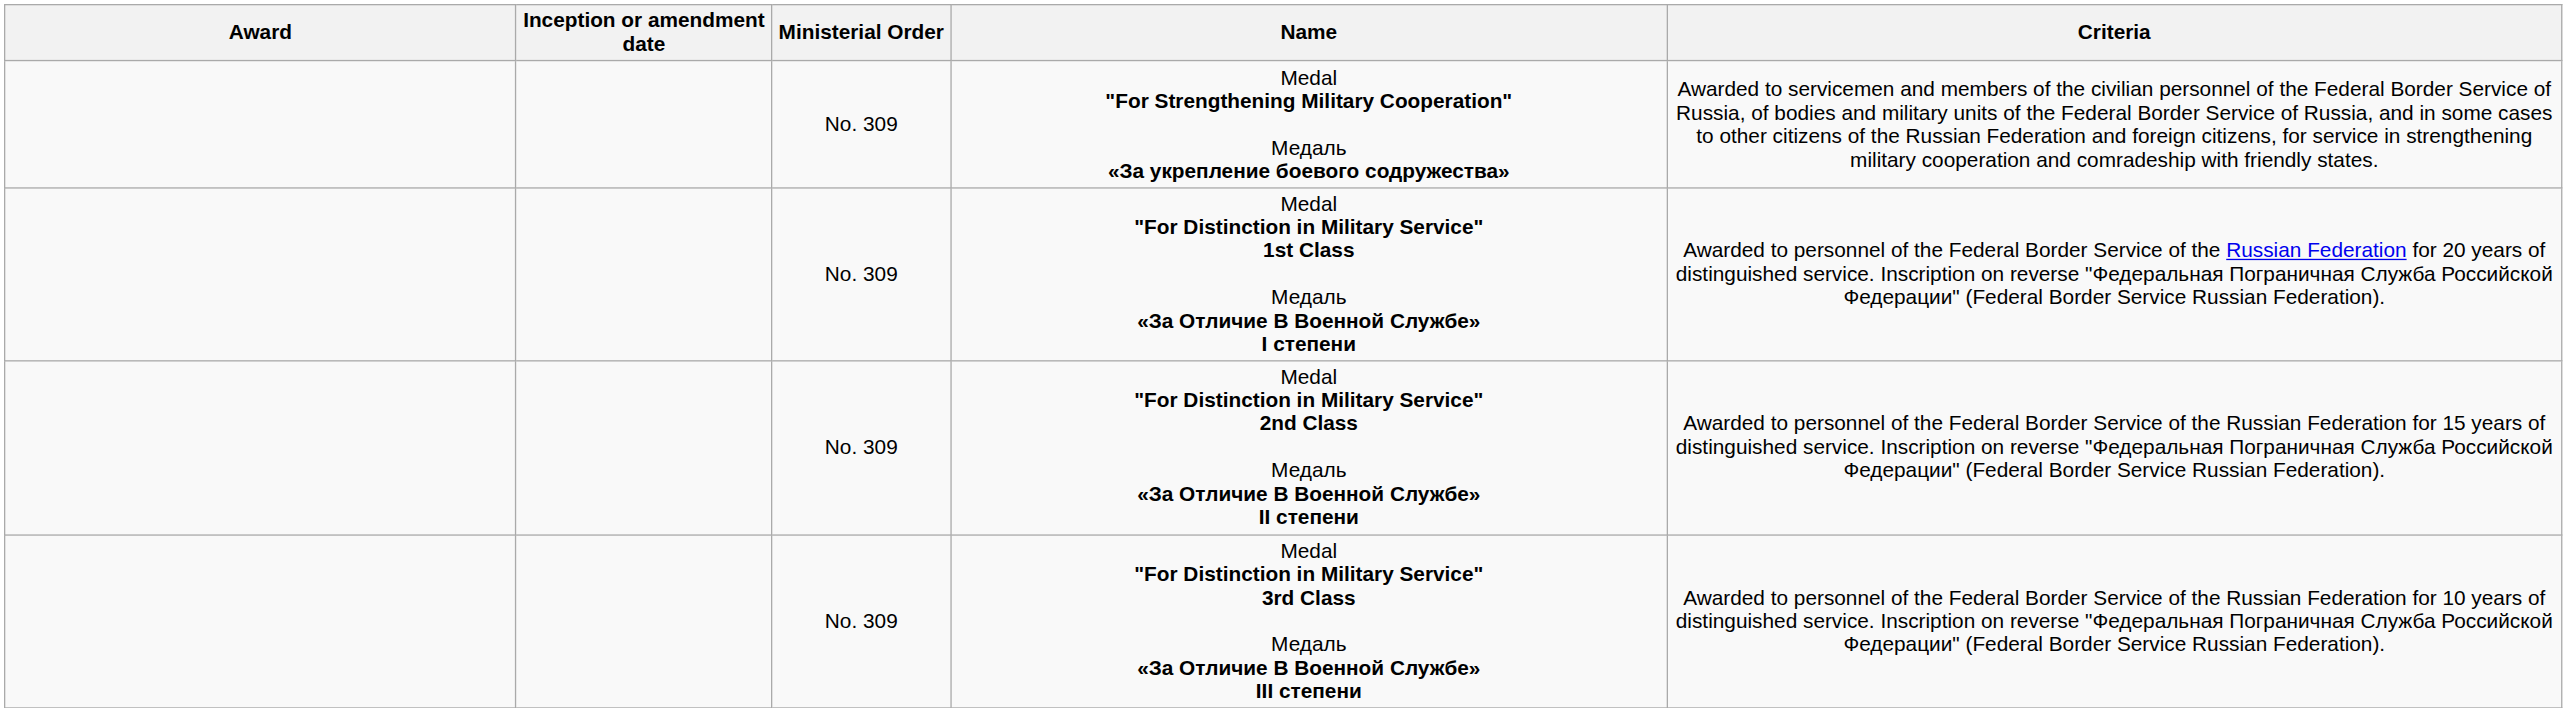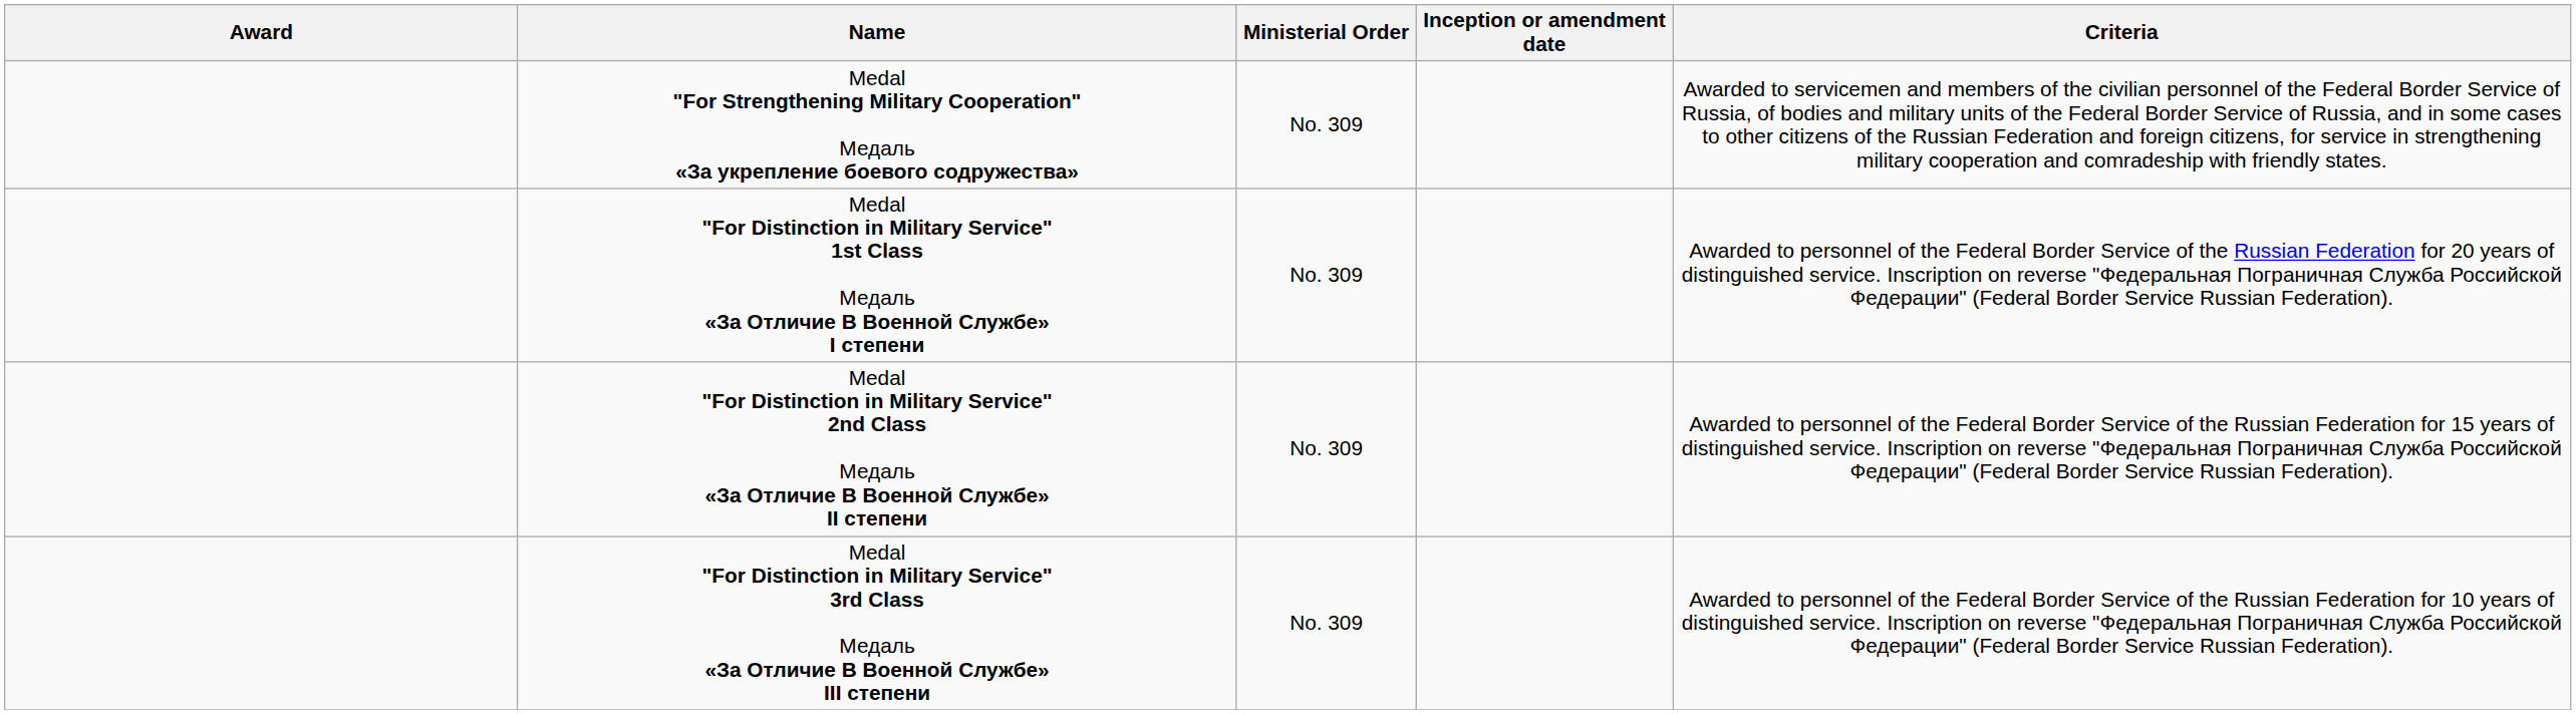columns swapped: Name <-> Inception or amendment date
